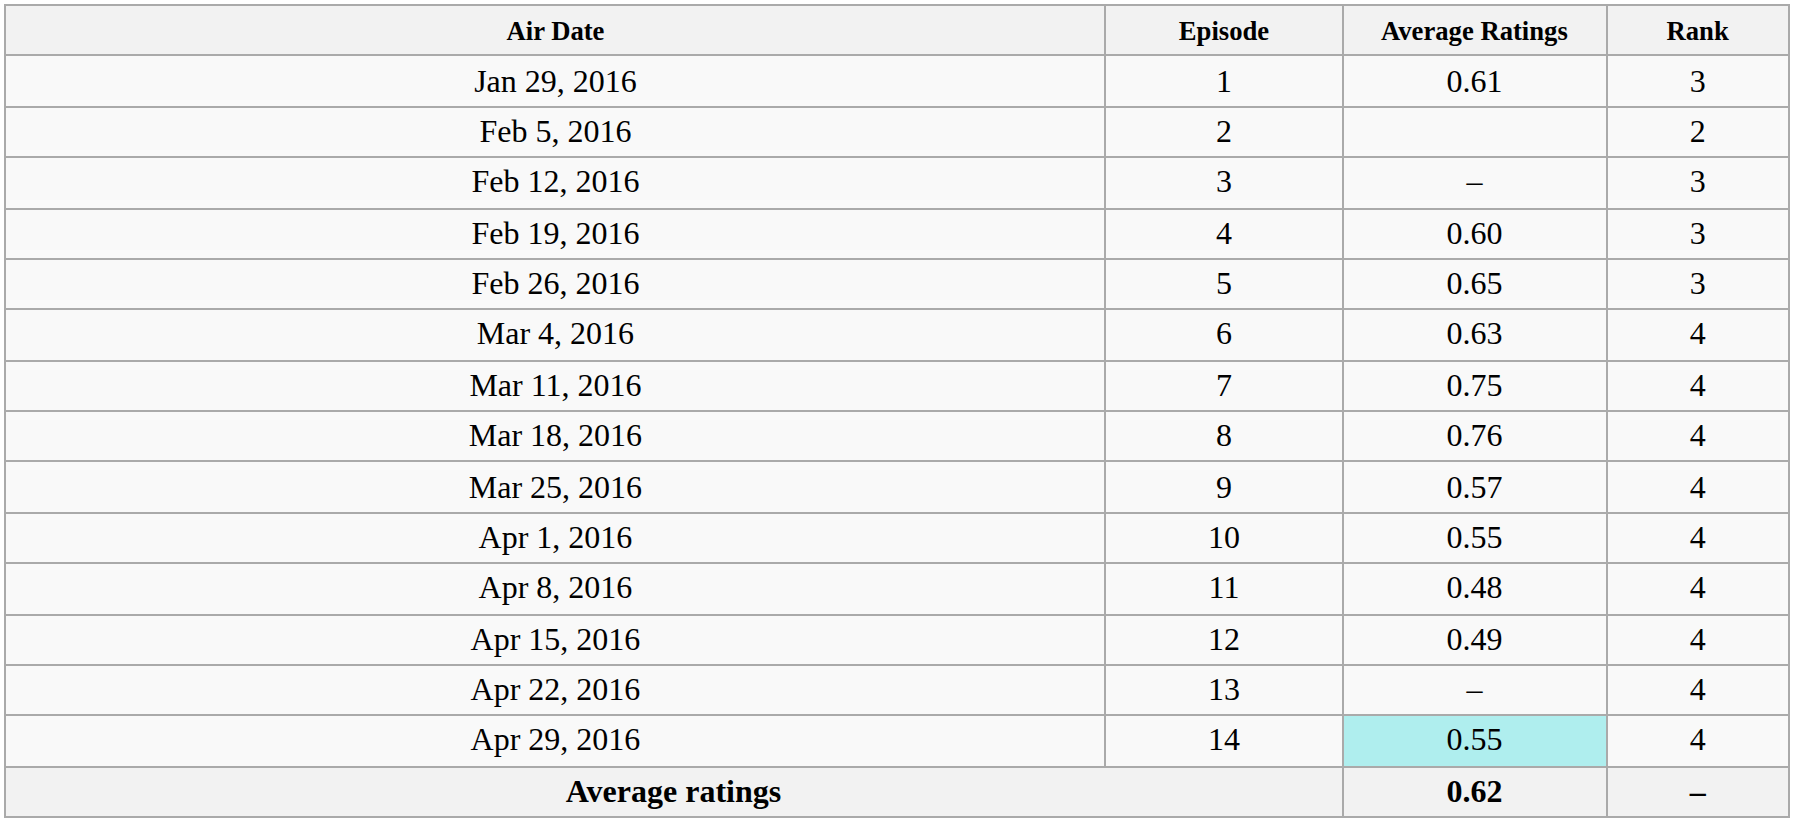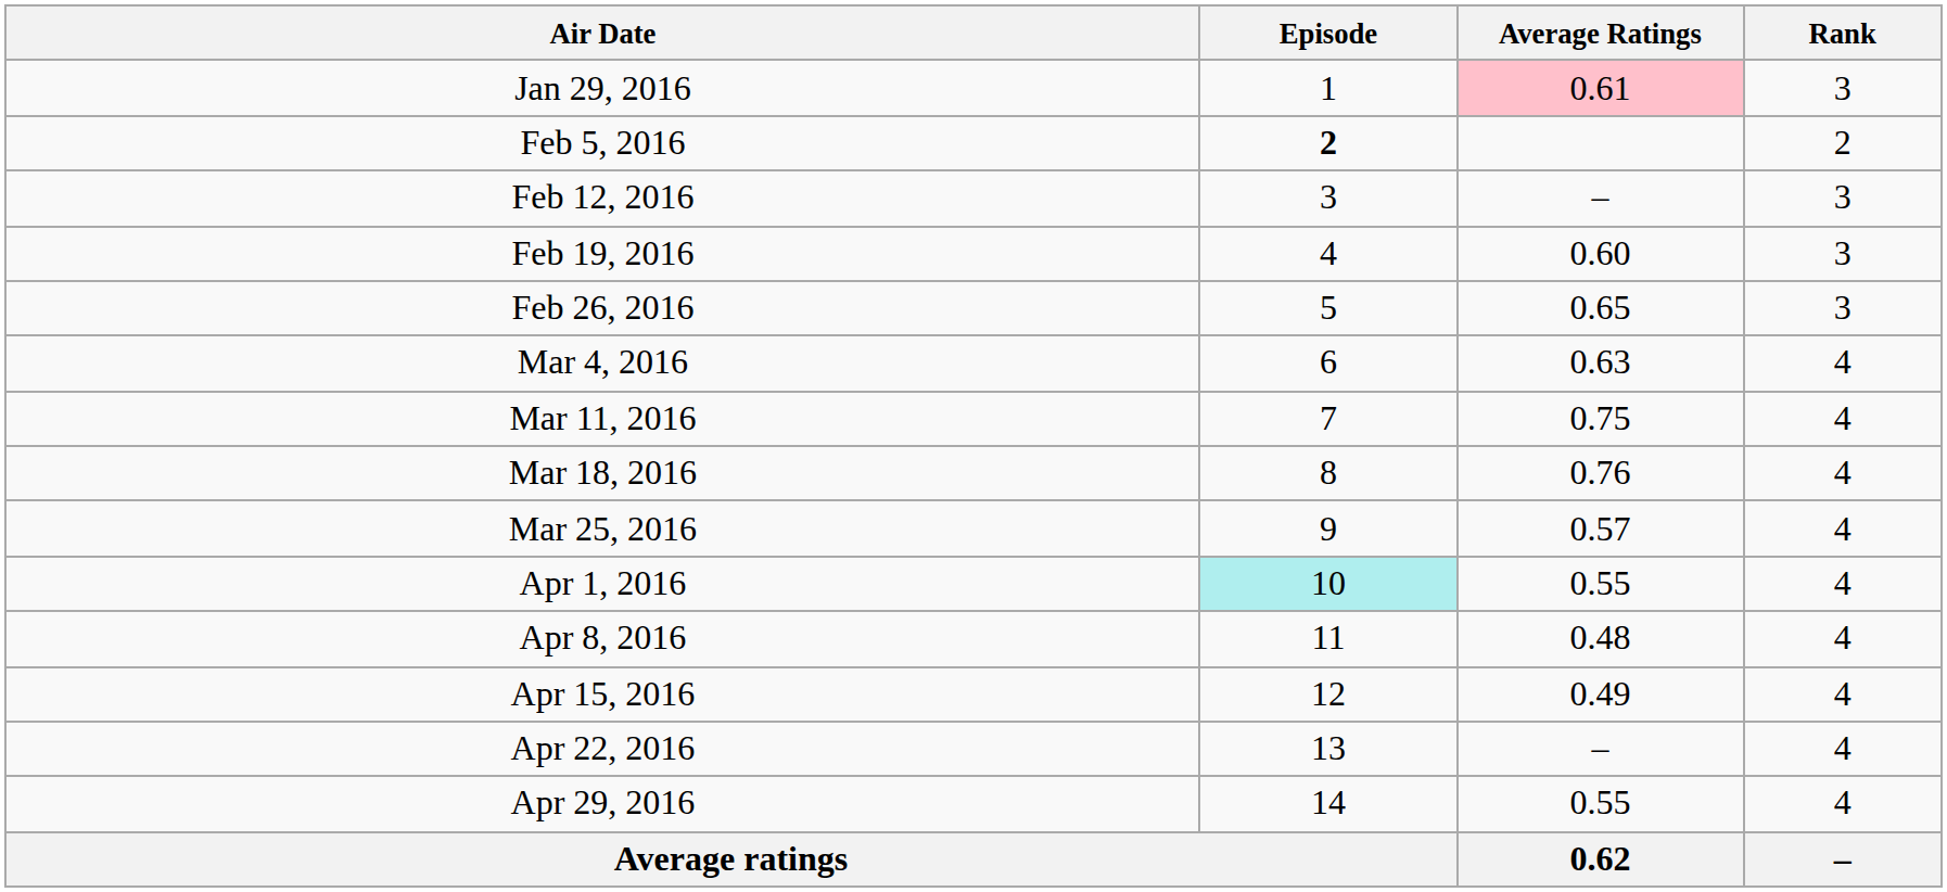Jan 29, 2016 | Average Ratings: no background -> pink background
Feb 5, 2016 | Episode: normal -> bold
Apr 1, 2016 | Episode: no background -> paleturquoise background
Apr 29, 2016 | Average Ratings: paleturquoise background -> no background
